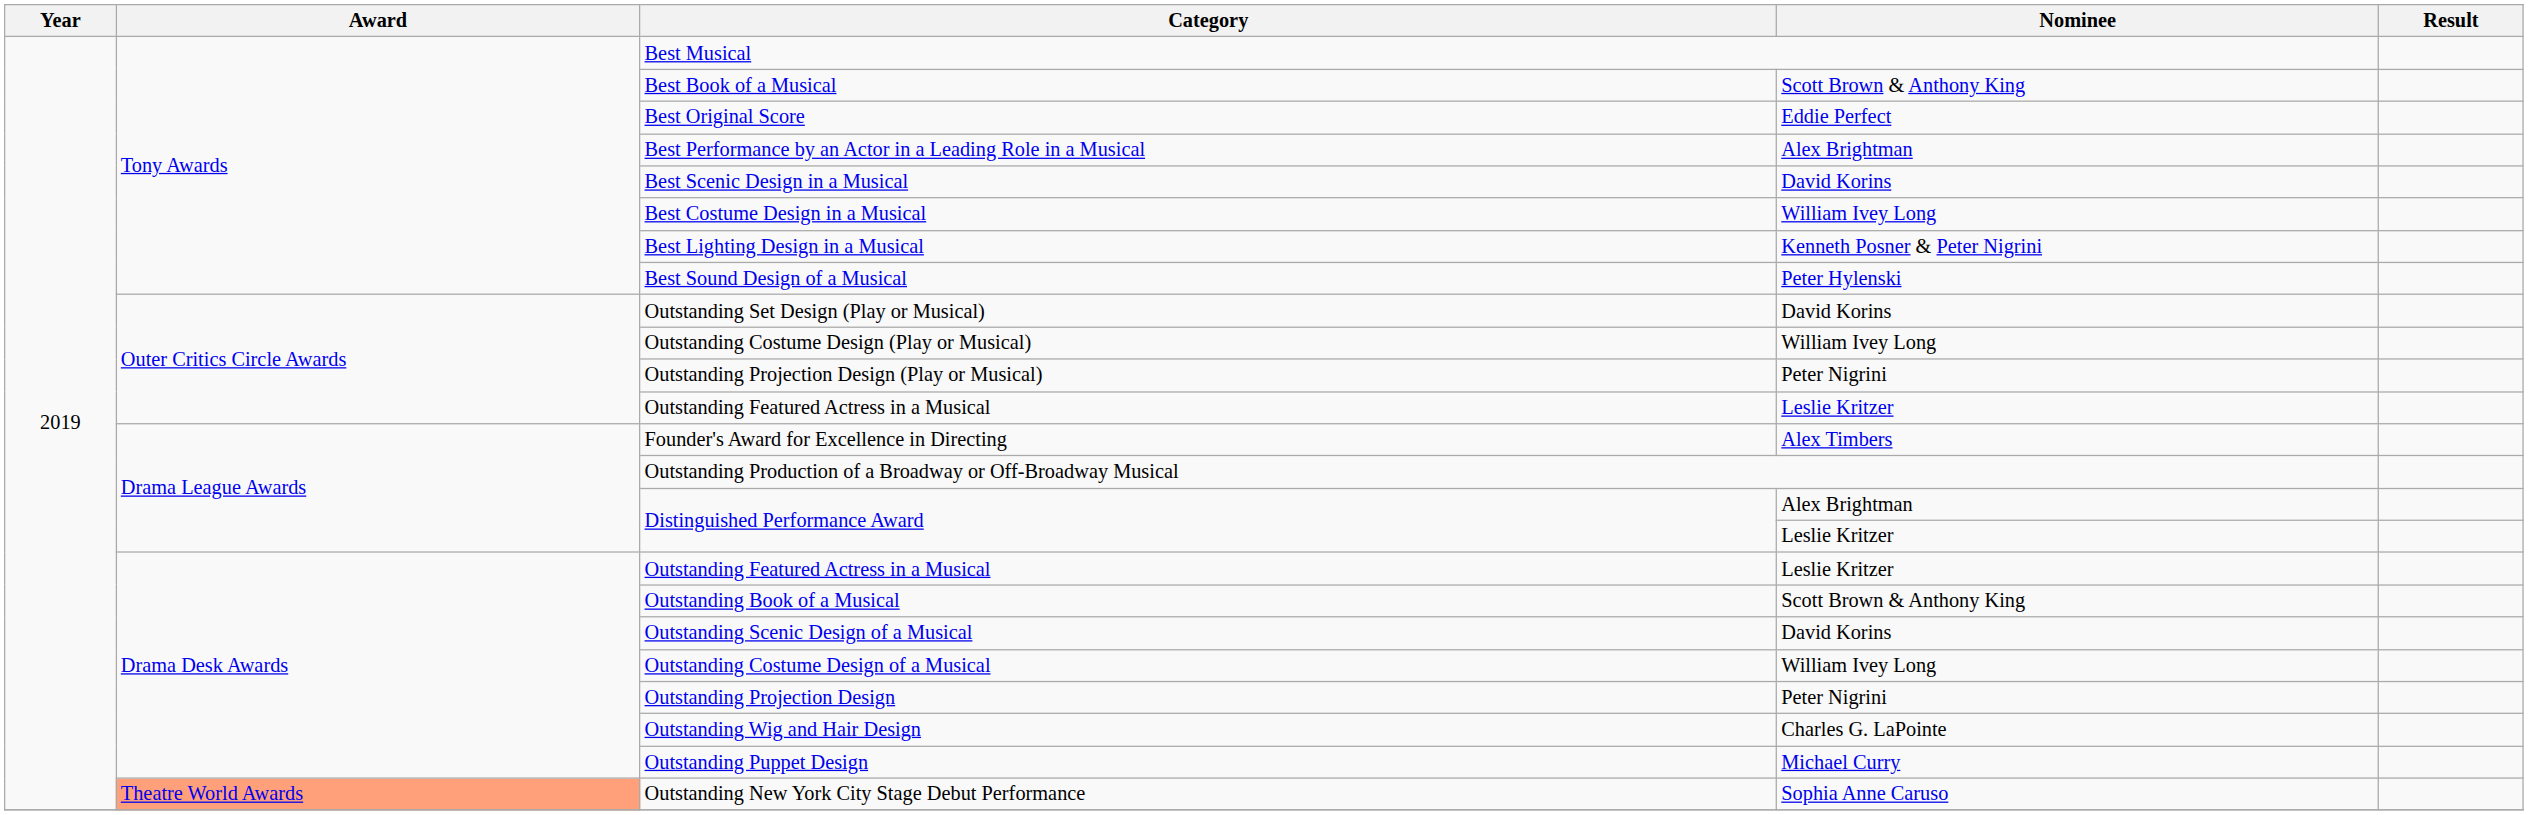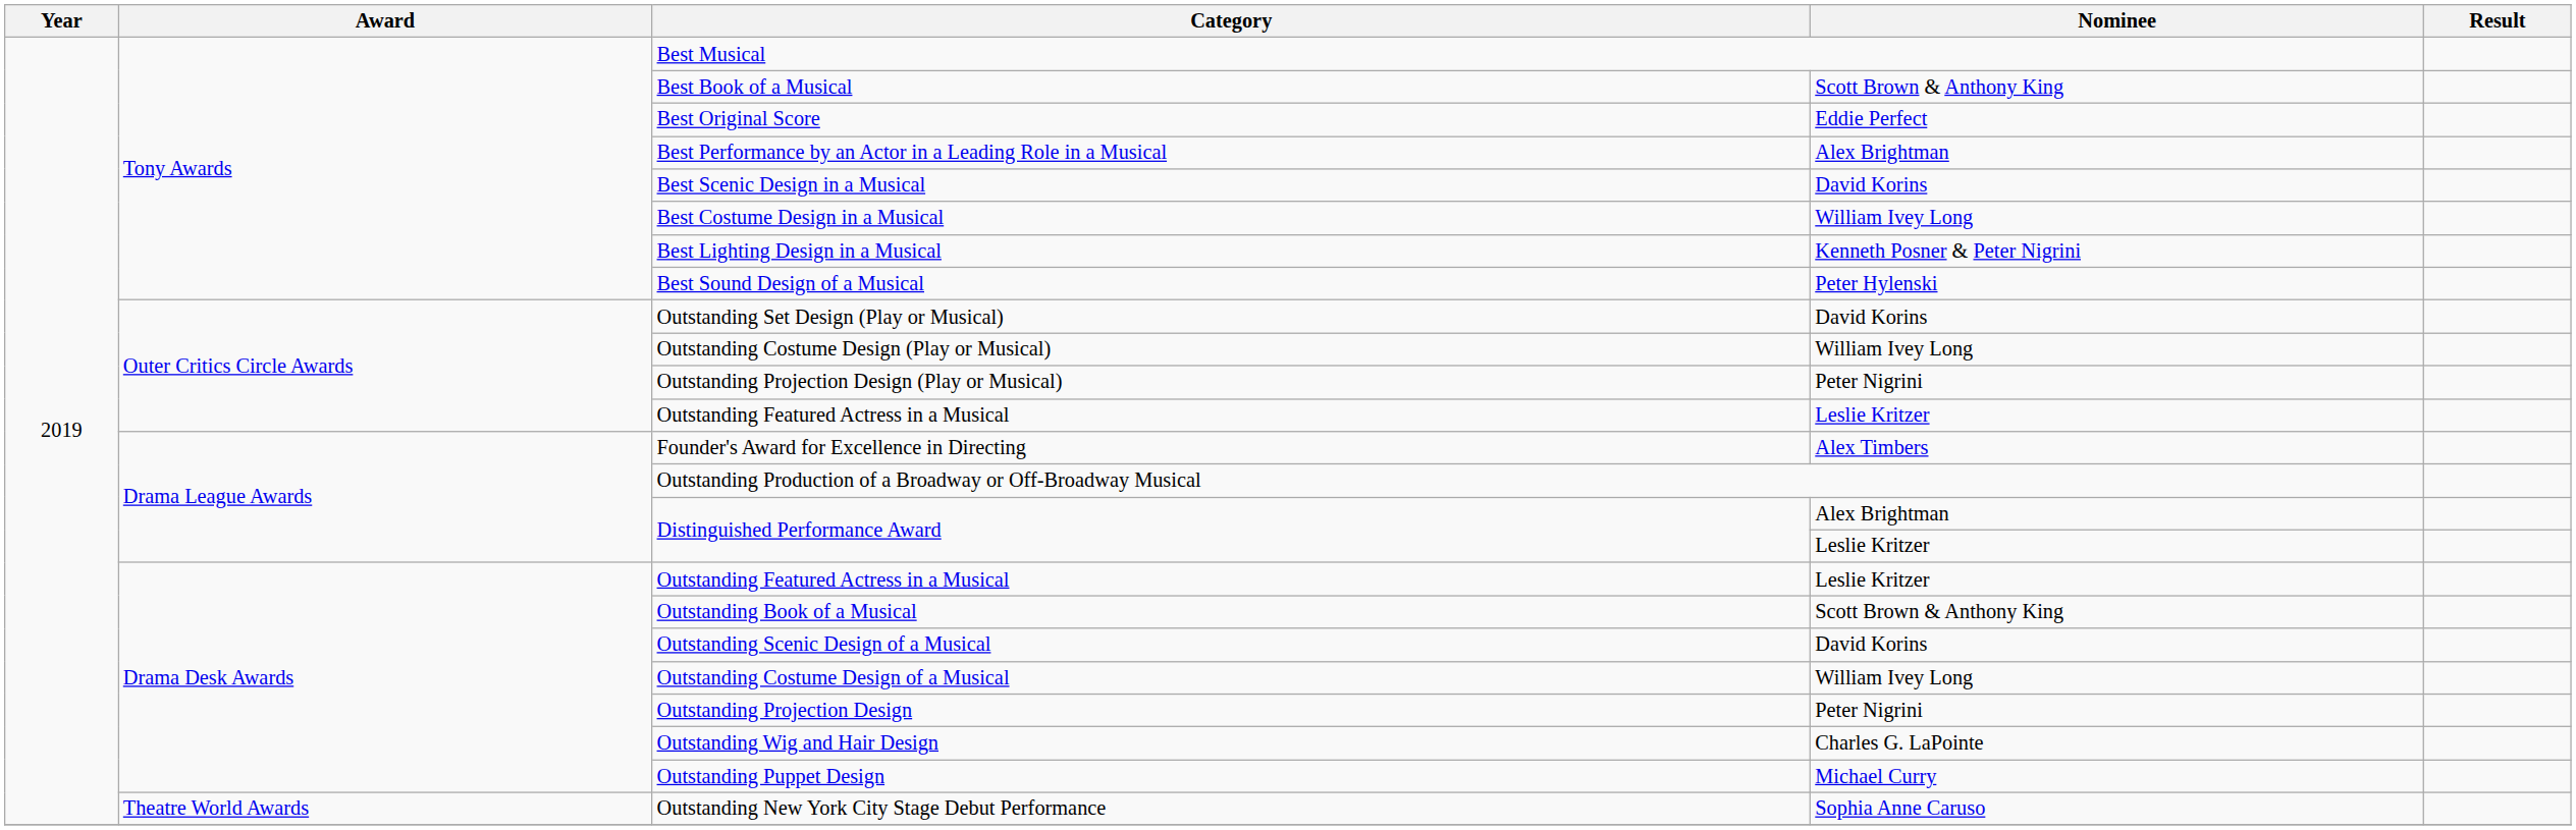Outstanding New York City Stage Debut Performance | Award: lightsalmon background -> no background
